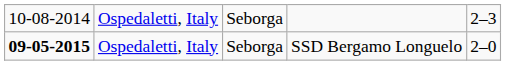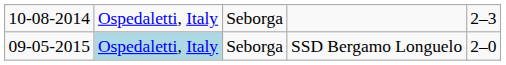row 2 | column 1: bold -> normal
row 2 | column 2: no background -> lightblue background
